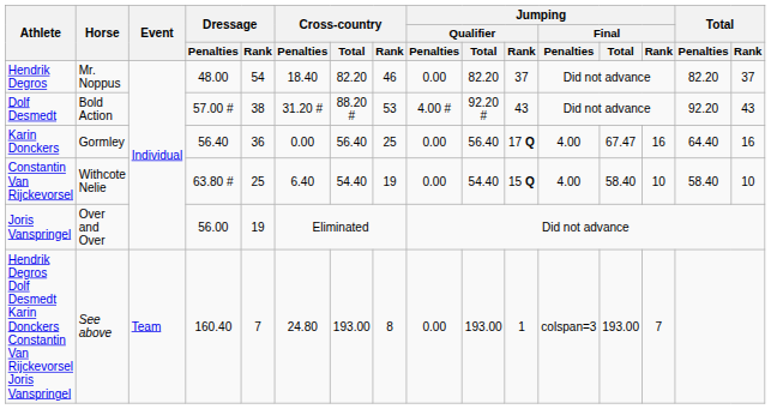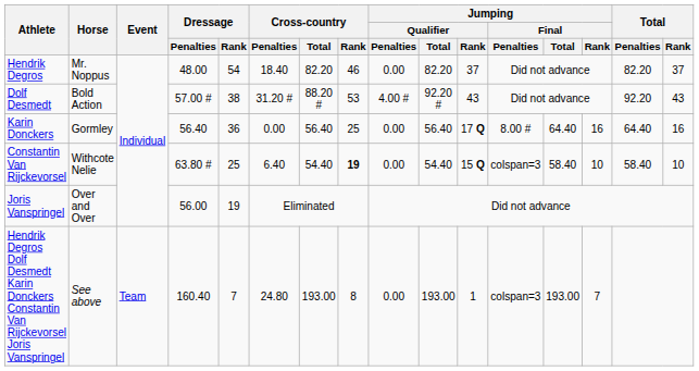Karin Donckers | Jumping / Final / Penalties: 4.00 -> 8.00 #
Karin Donckers | Jumping / Final / Total: 67.47 -> 64.40
Constantin Van Rijckevorsel | Cross-country / Rank: normal -> bold
Constantin Van Rijckevorsel | Jumping / Final / Penalties: 4.00 -> colspan=3
